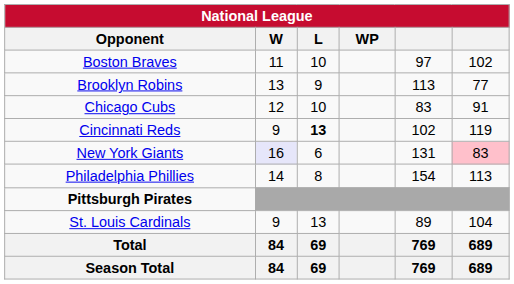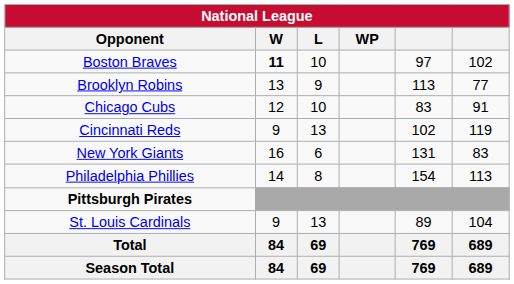Boston Braves | W: normal -> bold
Cincinnati Reds | L: bold -> normal
New York Giants | W: lavender background -> no background
New York Giants | column 6: pink background -> no background
